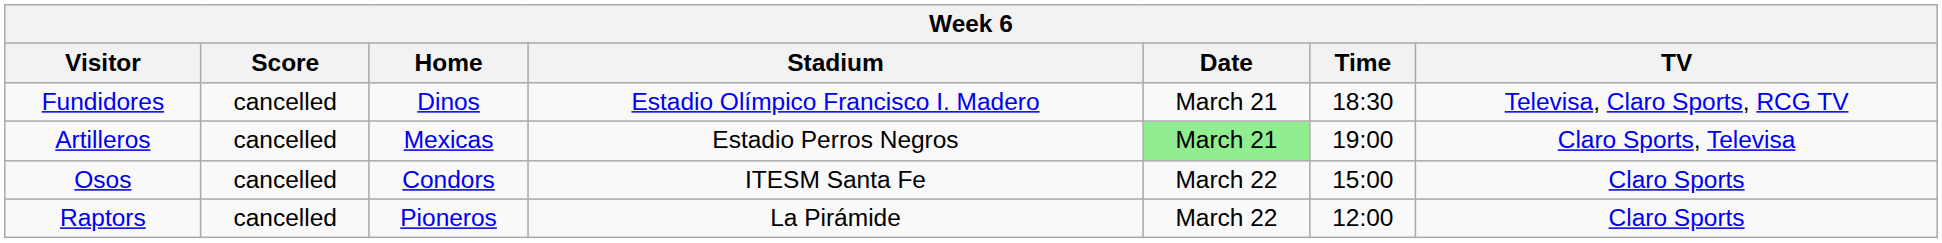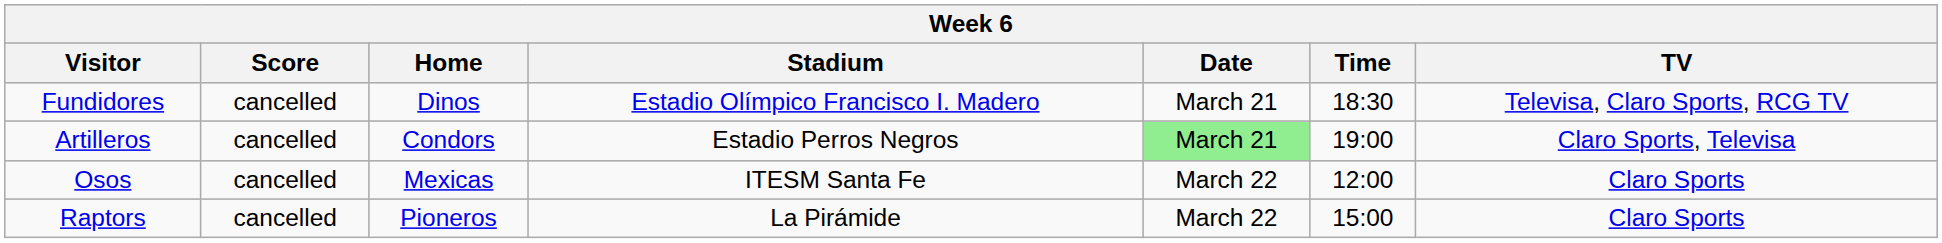Artilleros | Home: Mexicas -> Condors
Osos | Home: Condors -> Mexicas
Osos | Time: 15:00 -> 12:00
Raptors | Time: 12:00 -> 15:00
